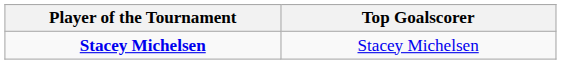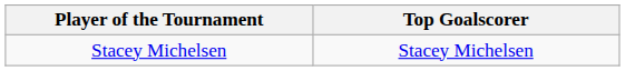row 2 | Player of the Tournament: bold -> normal
